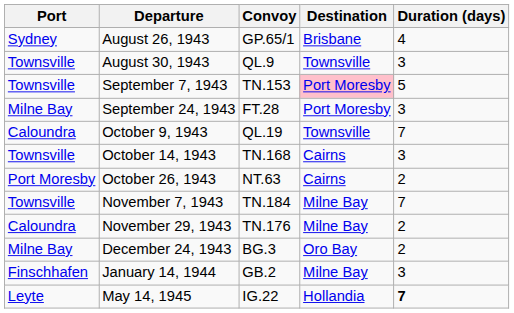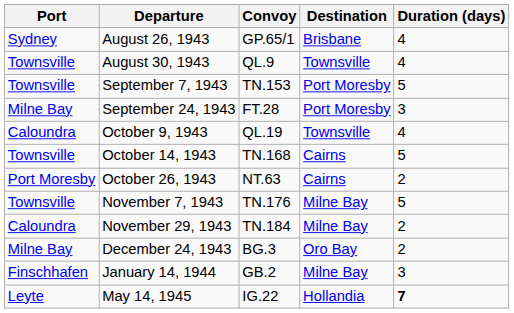August 30, 1943 | Duration (days): 3 -> 4
September 7, 1943 | Destination: pink background -> no background
October 9, 1943 | Duration (days): 7 -> 4
October 14, 1943 | Duration (days): 3 -> 5
November 7, 1943 | Convoy: TN.184 -> TN.176
November 7, 1943 | Duration (days): 7 -> 5
November 29, 1943 | Convoy: TN.176 -> TN.184
